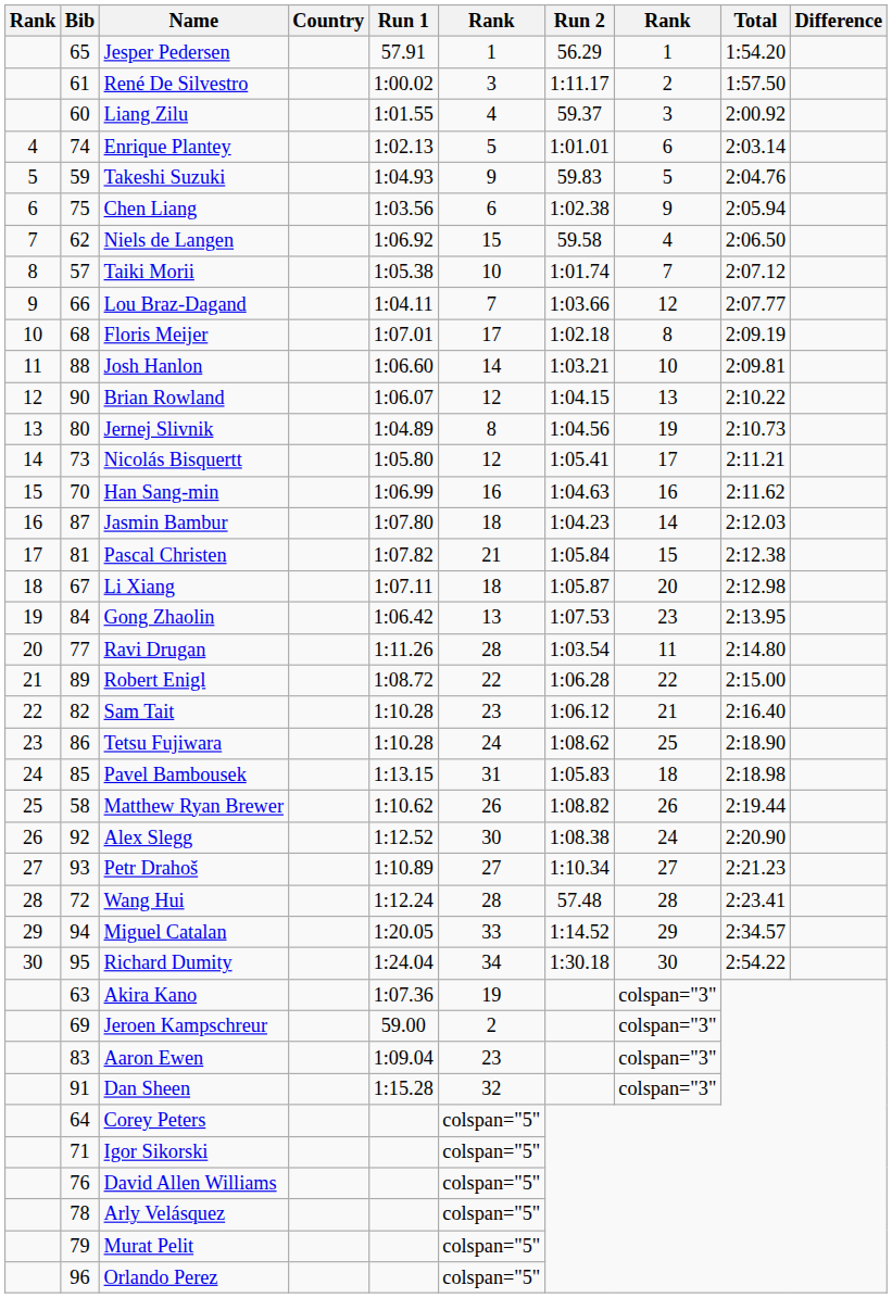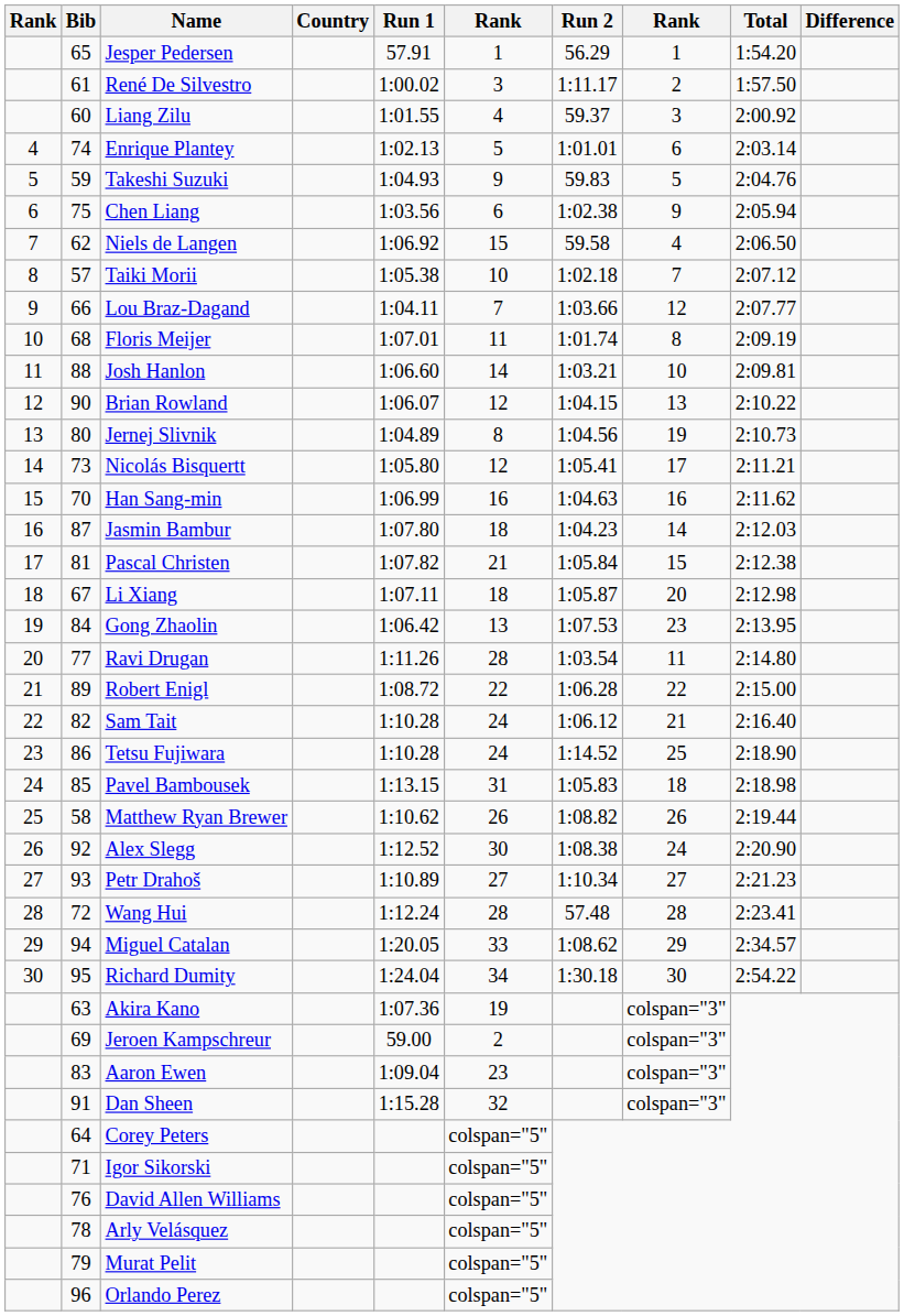Taiki Morii | Run 2: 1:01.74 -> 1:02.18
Floris Meijer | column 6: 17 -> 11
Floris Meijer | Run 2: 1:02.18 -> 1:01.74
Sam Tait | column 6: 23 -> 24
Tetsu Fujiwara | Run 2: 1:08.62 -> 1:14.52
Miguel Catalan | Run 2: 1:14.52 -> 1:08.62
